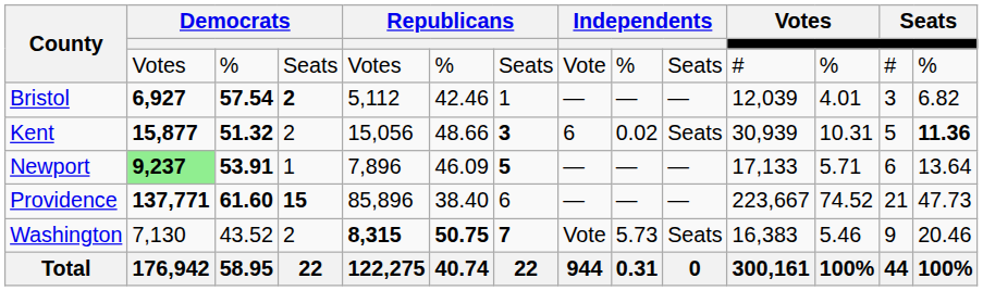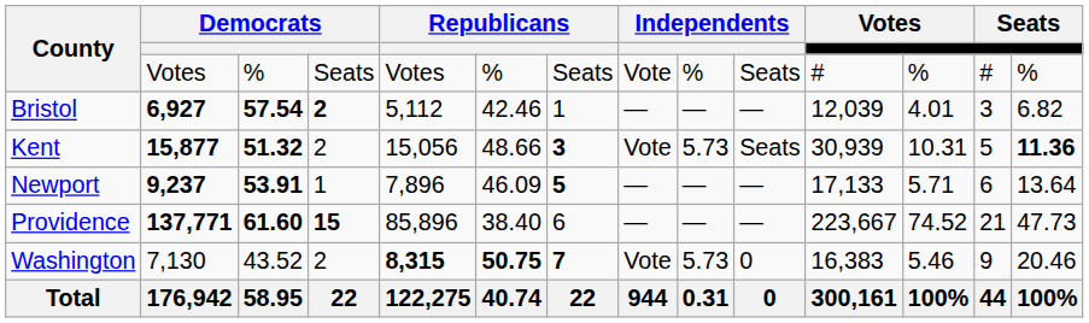Kent | column 8: 6 -> Vote
Kent | column 9: 0.02 -> 5.73
Newport | column 2: lightgreen background -> no background
Washington | column 10: Seats -> 0
